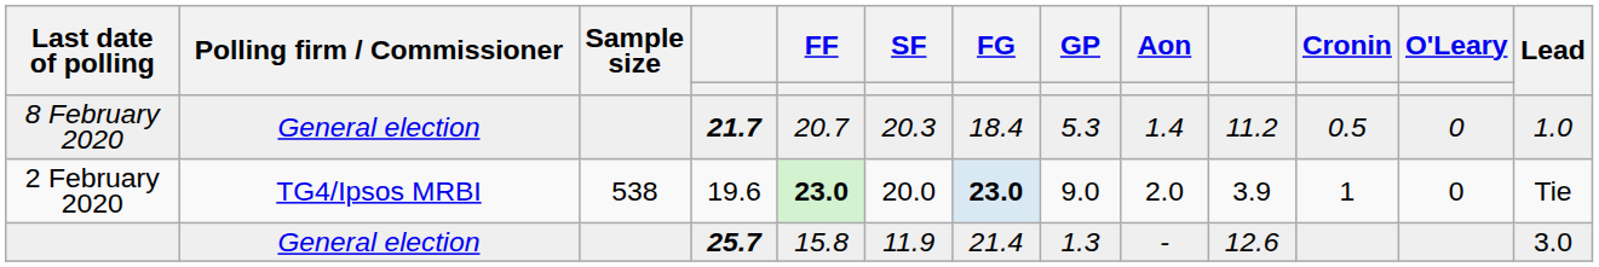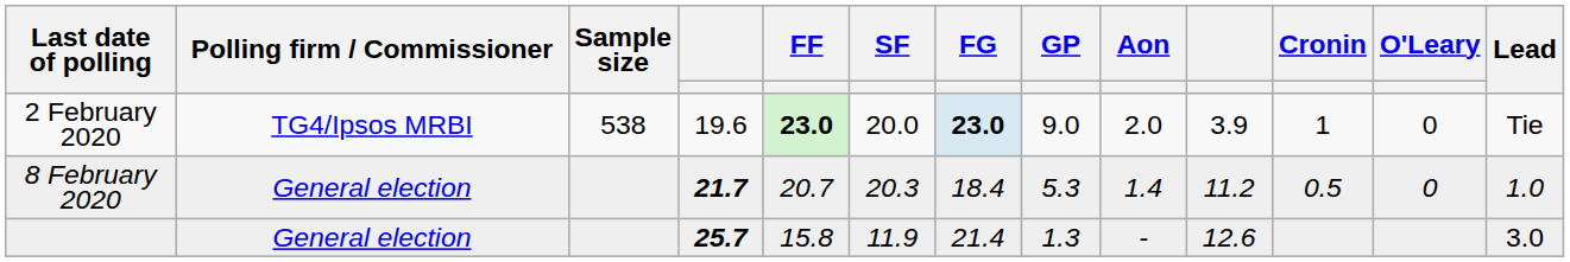rows swapped: 8 February 2020 <-> 2 February 2020
